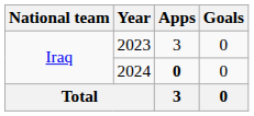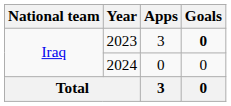2023 | Goals: normal -> bold
2024 | Apps: bold -> normal
